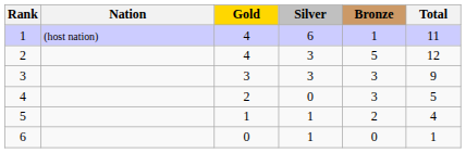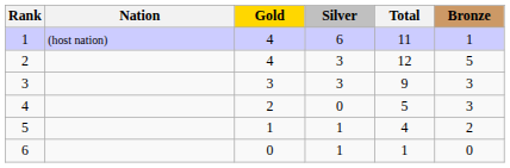columns swapped: Bronze <-> Total
